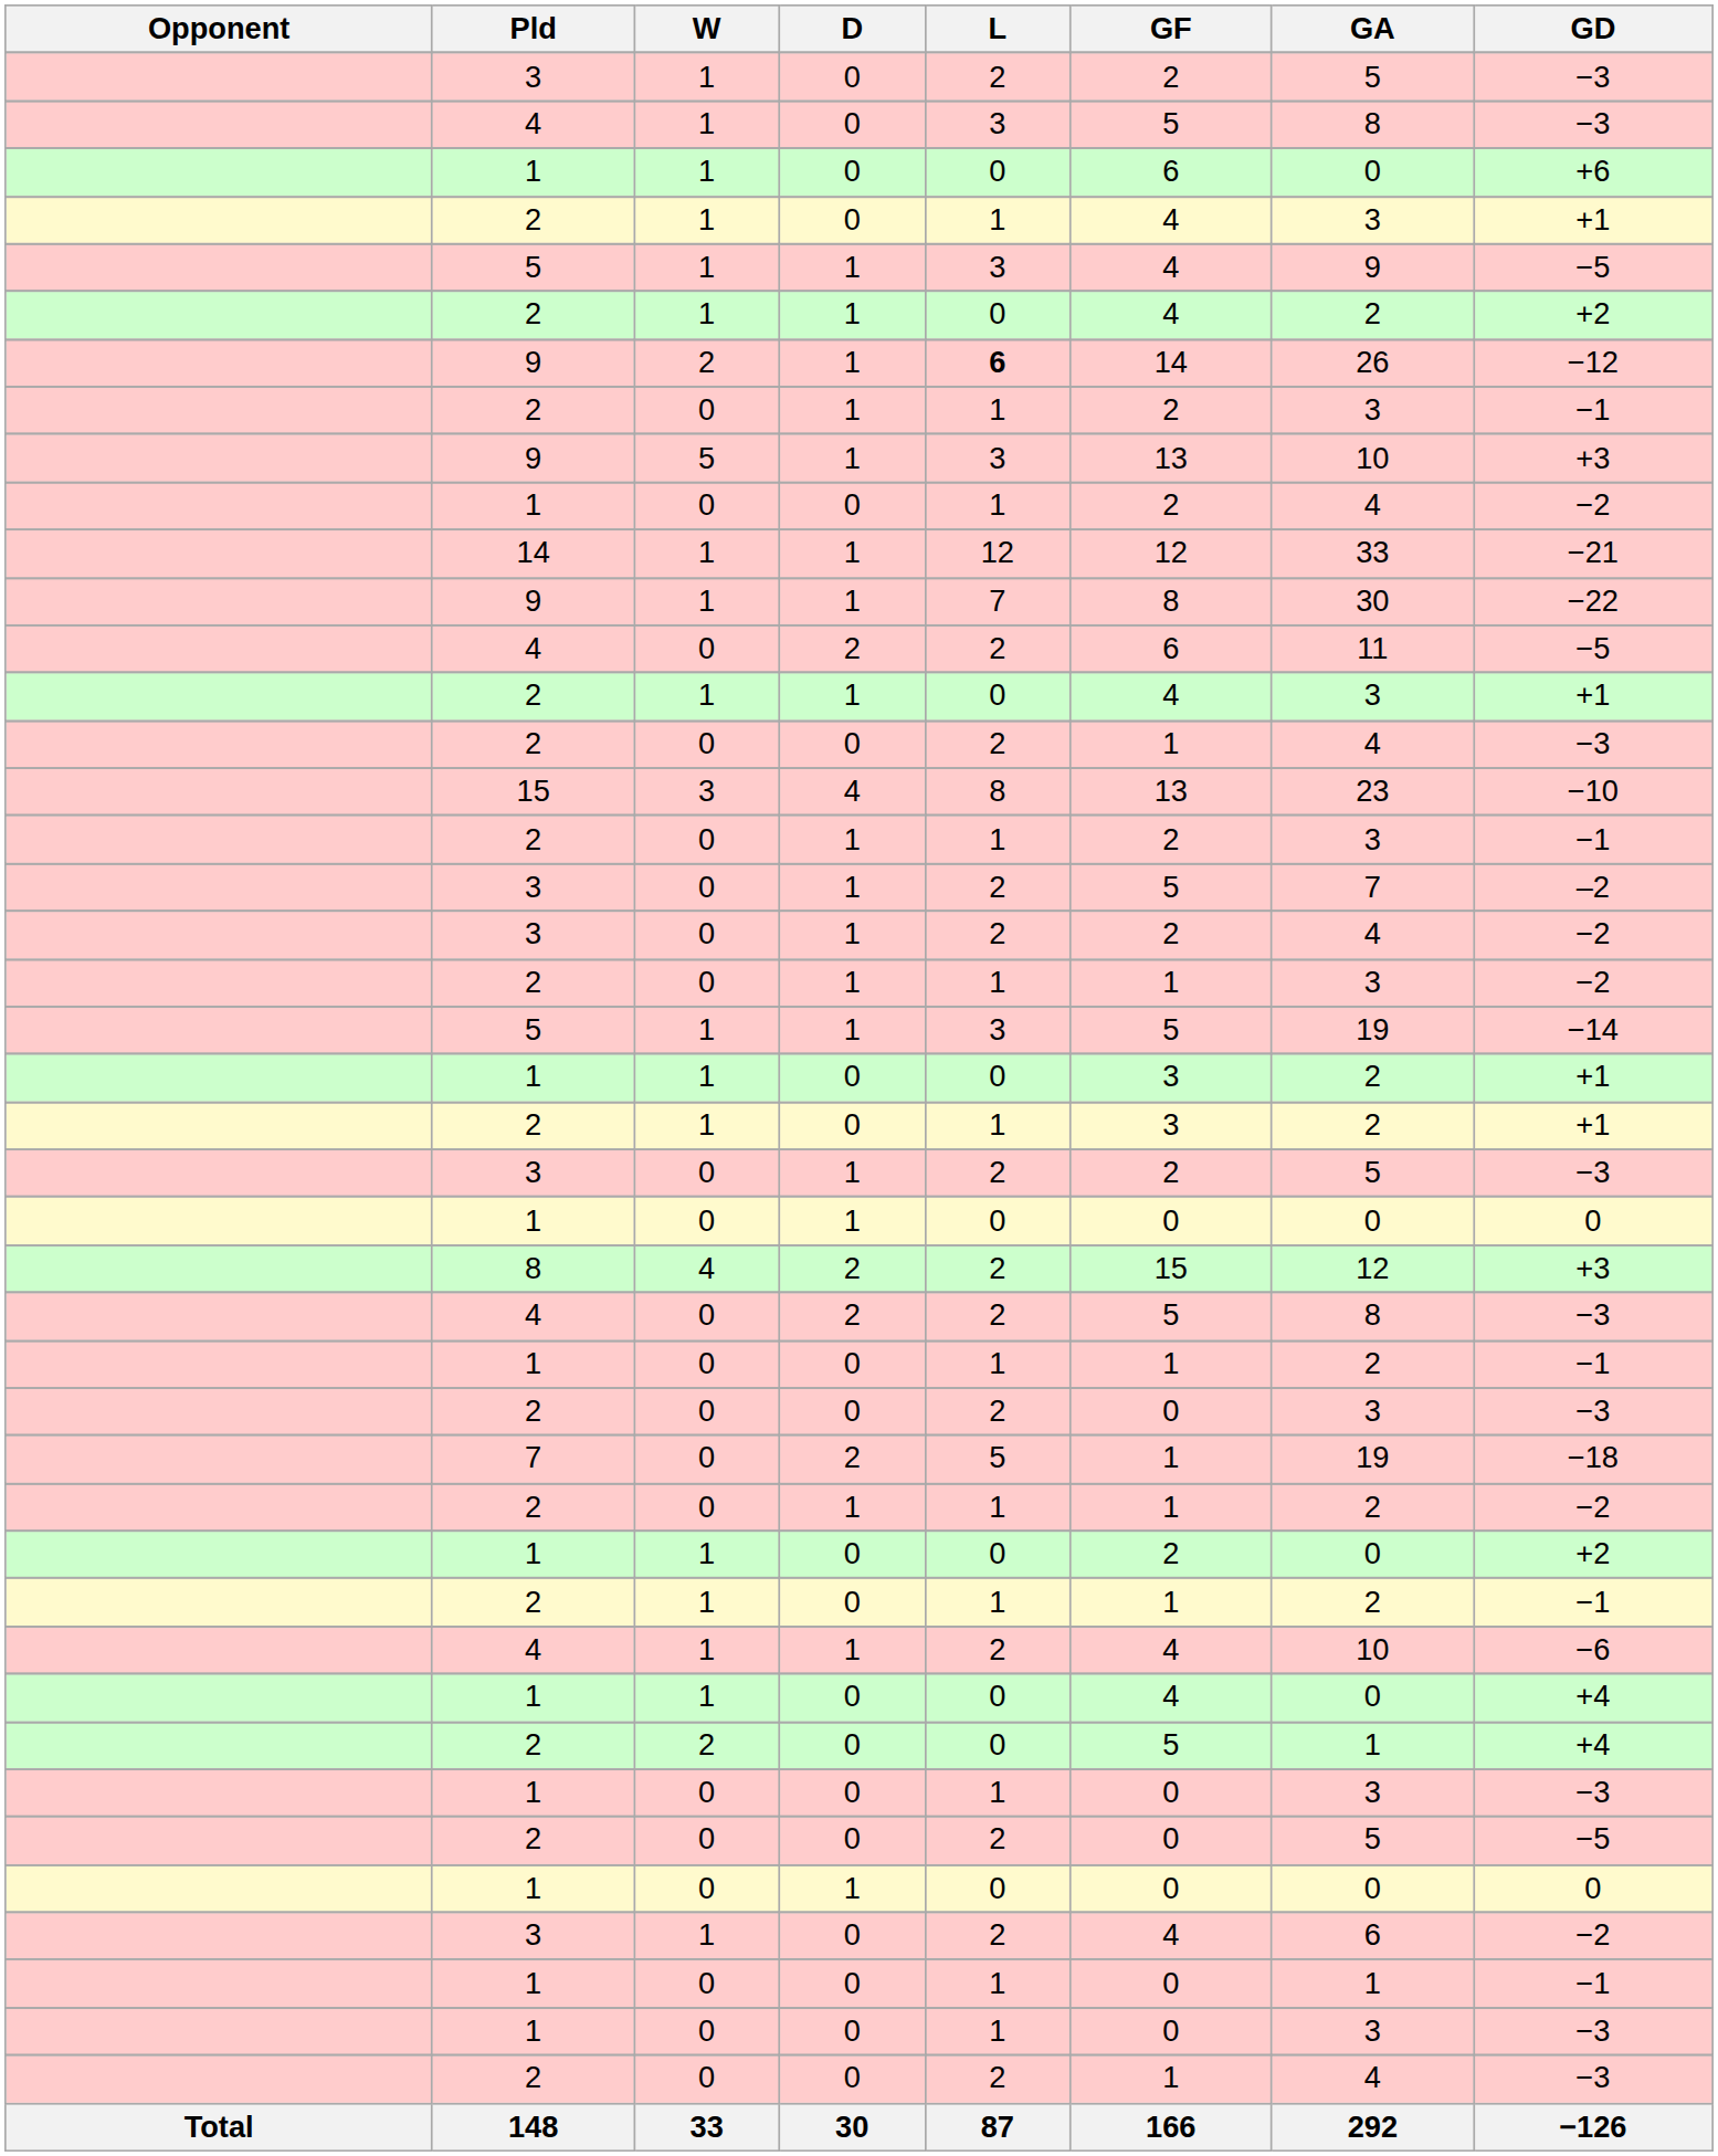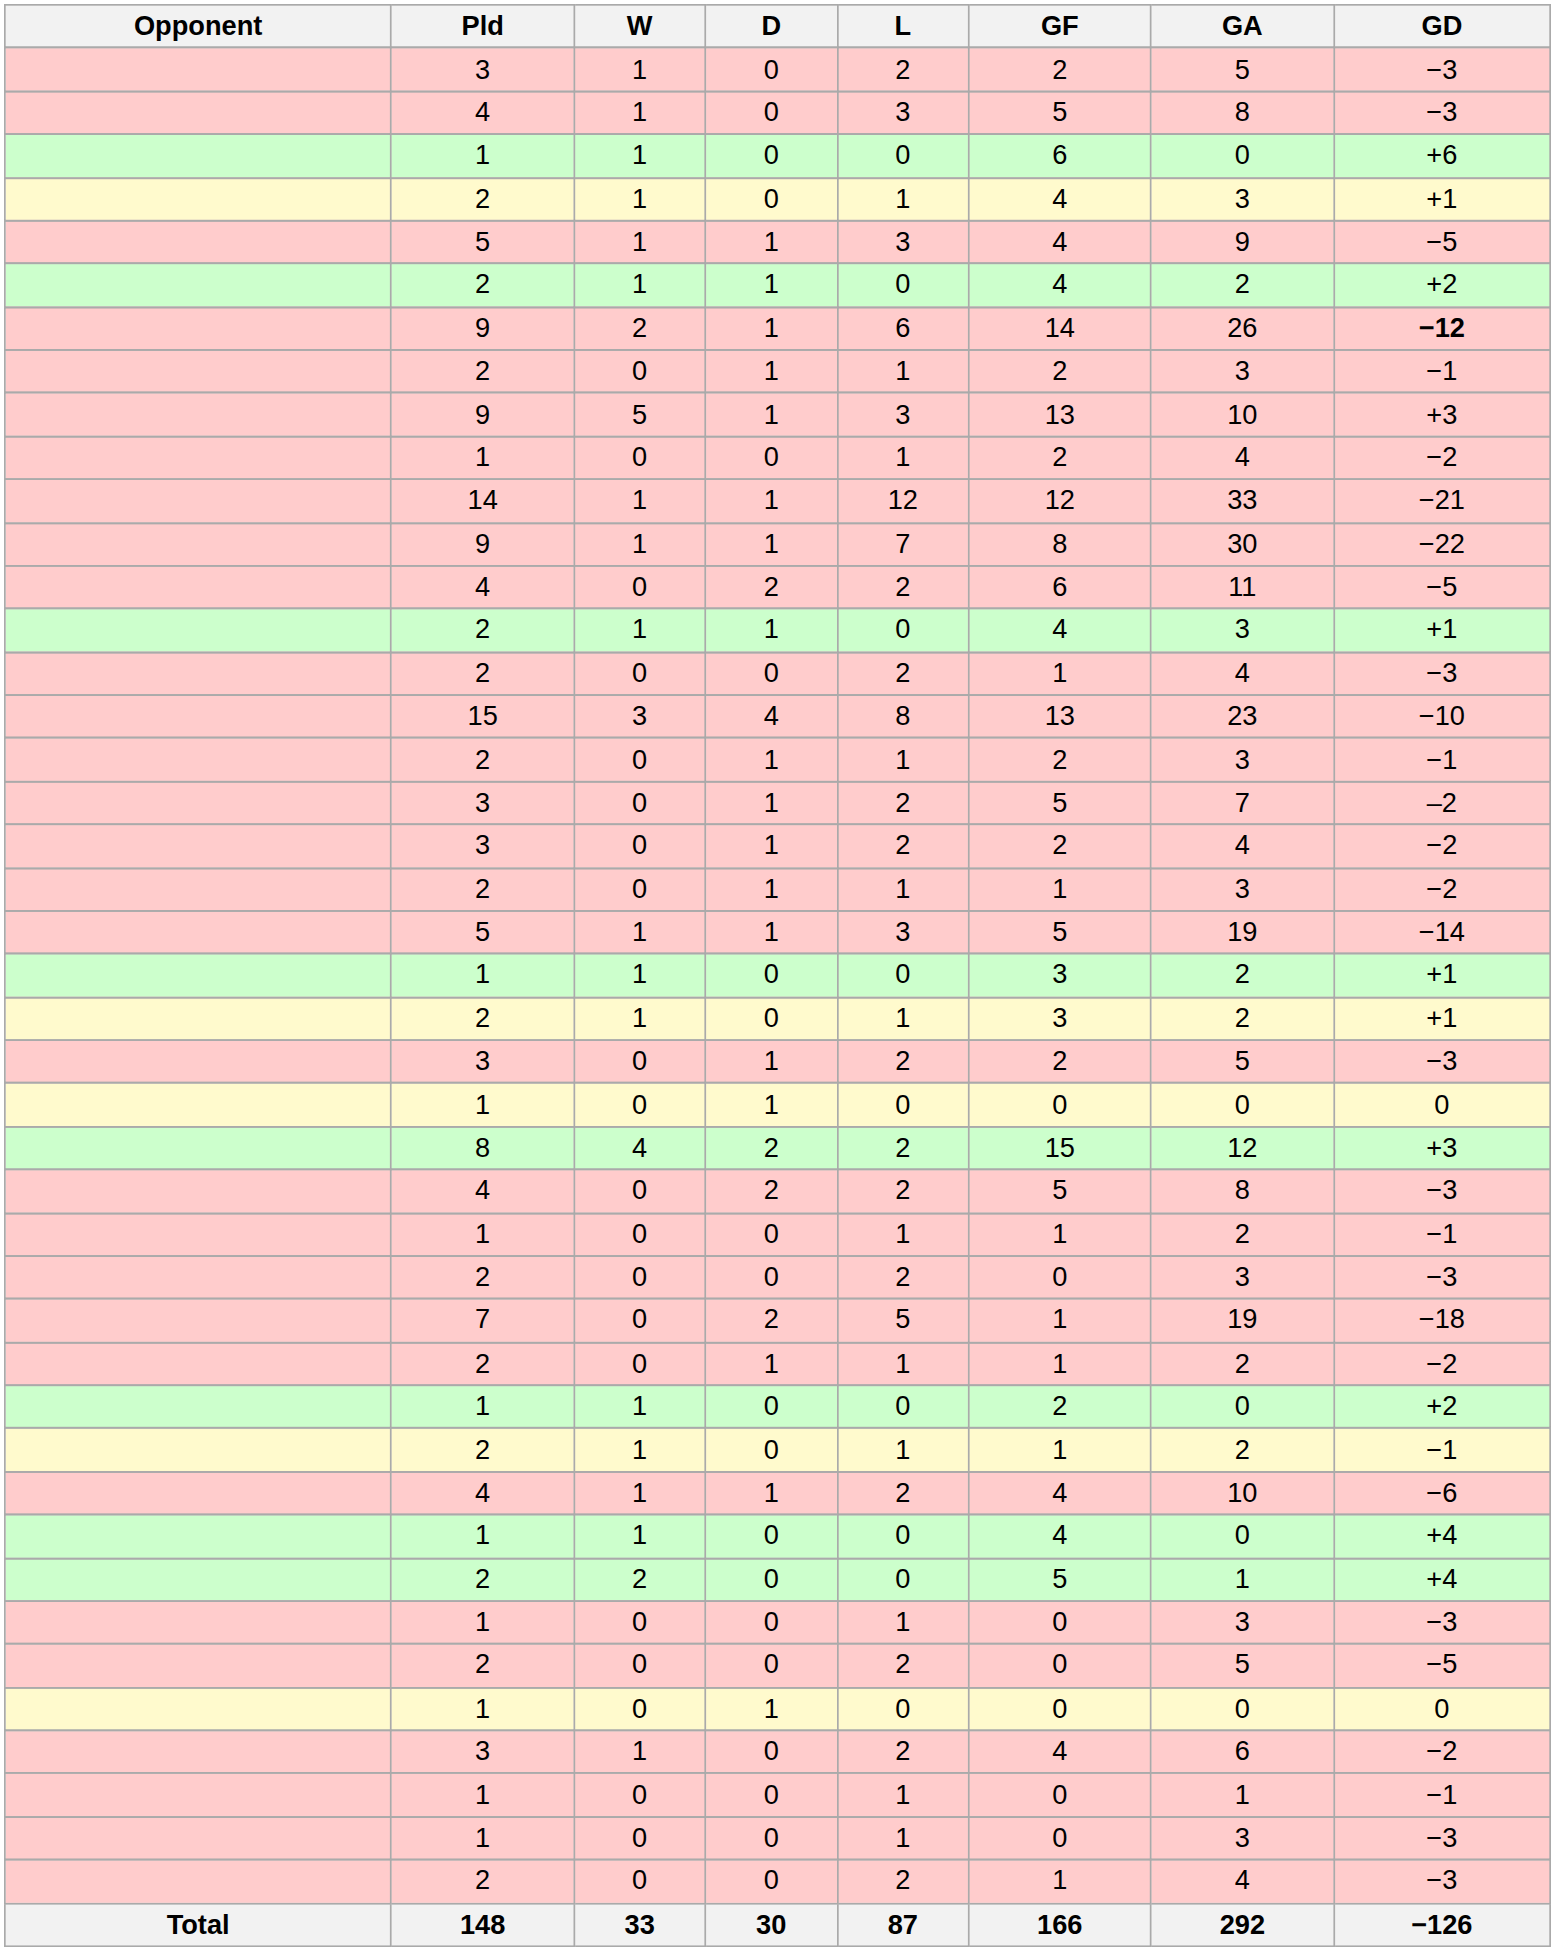9 / 2 | L: bold -> normal
9 / 2 | GD: normal -> bold
